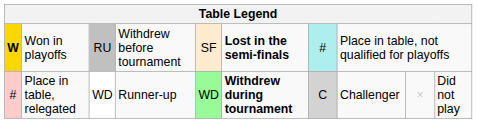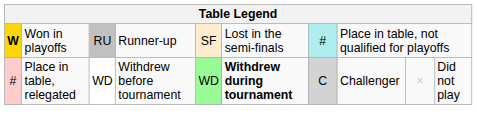Won in playoffs | column 4: Withdrew before tournament -> Runner-up
Won in playoffs | column 6: bold -> normal
Place in table, relegated | column 4: Runner-up -> Withdrew before tournament
